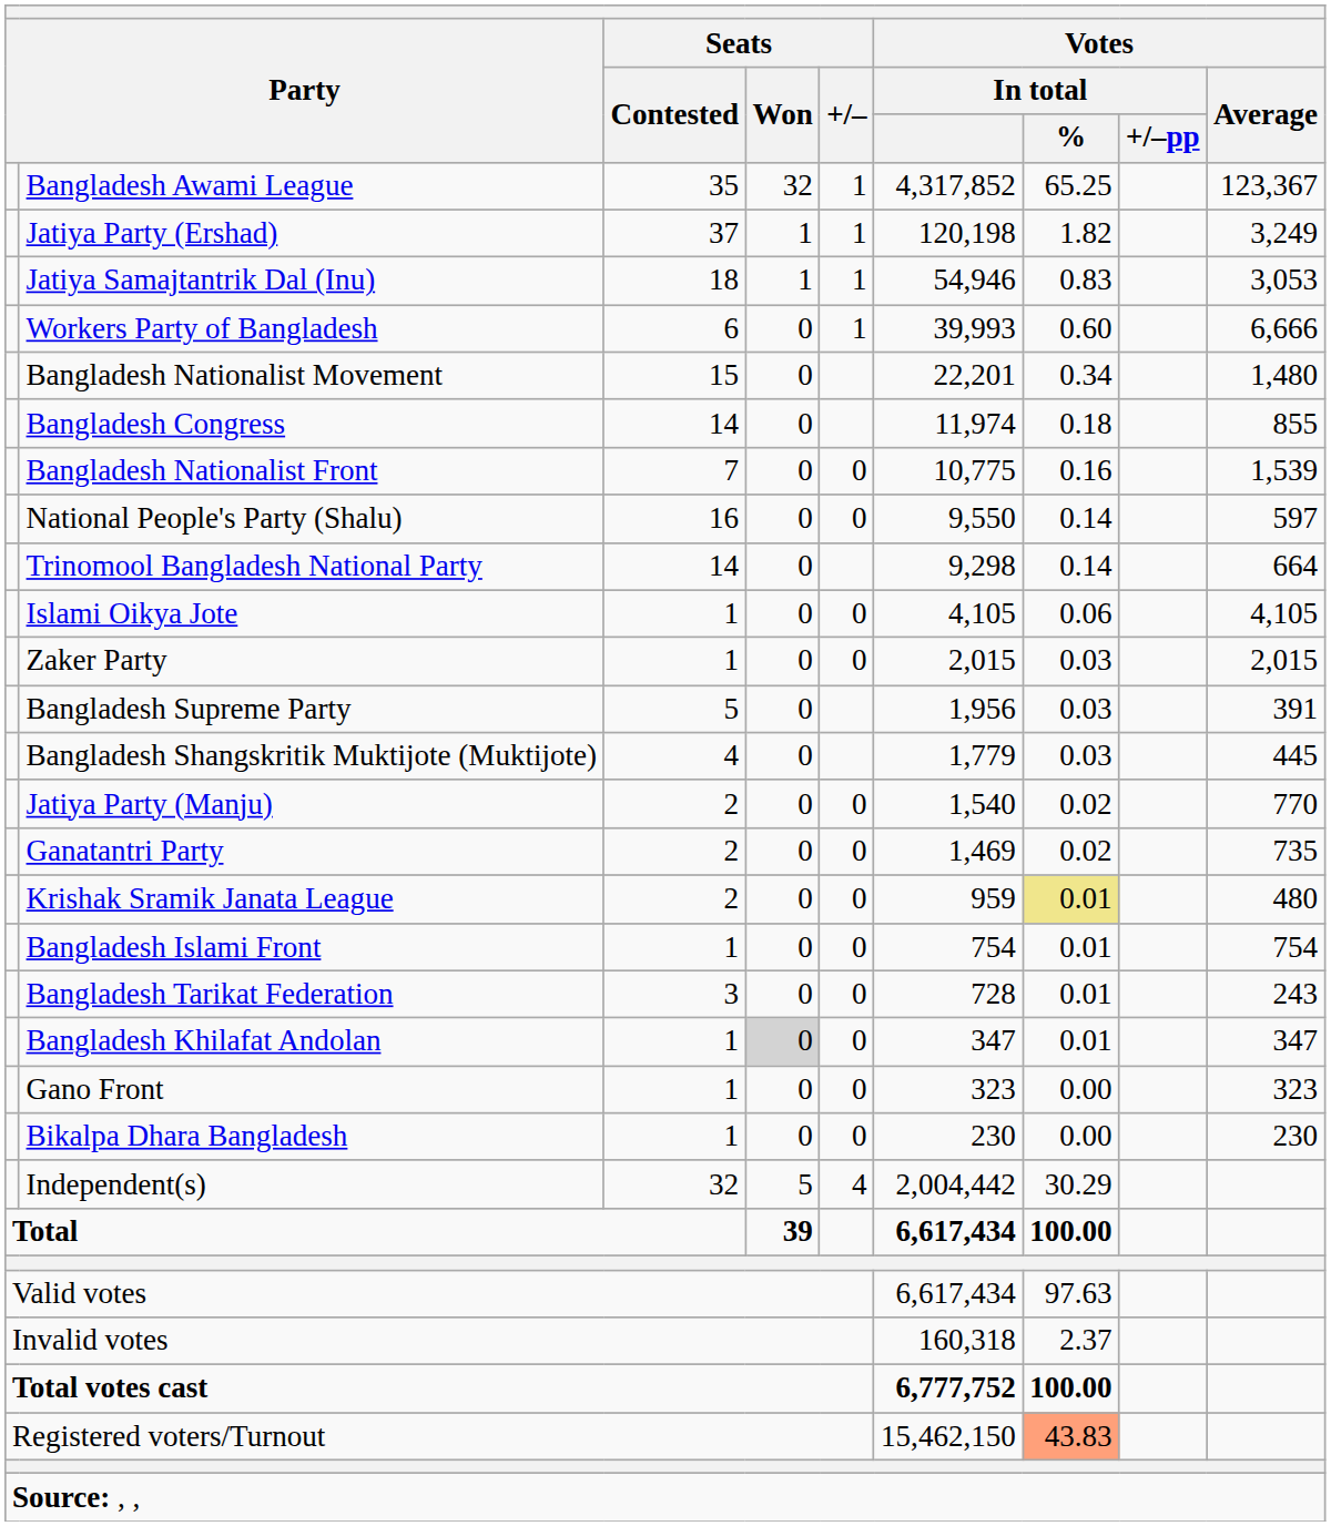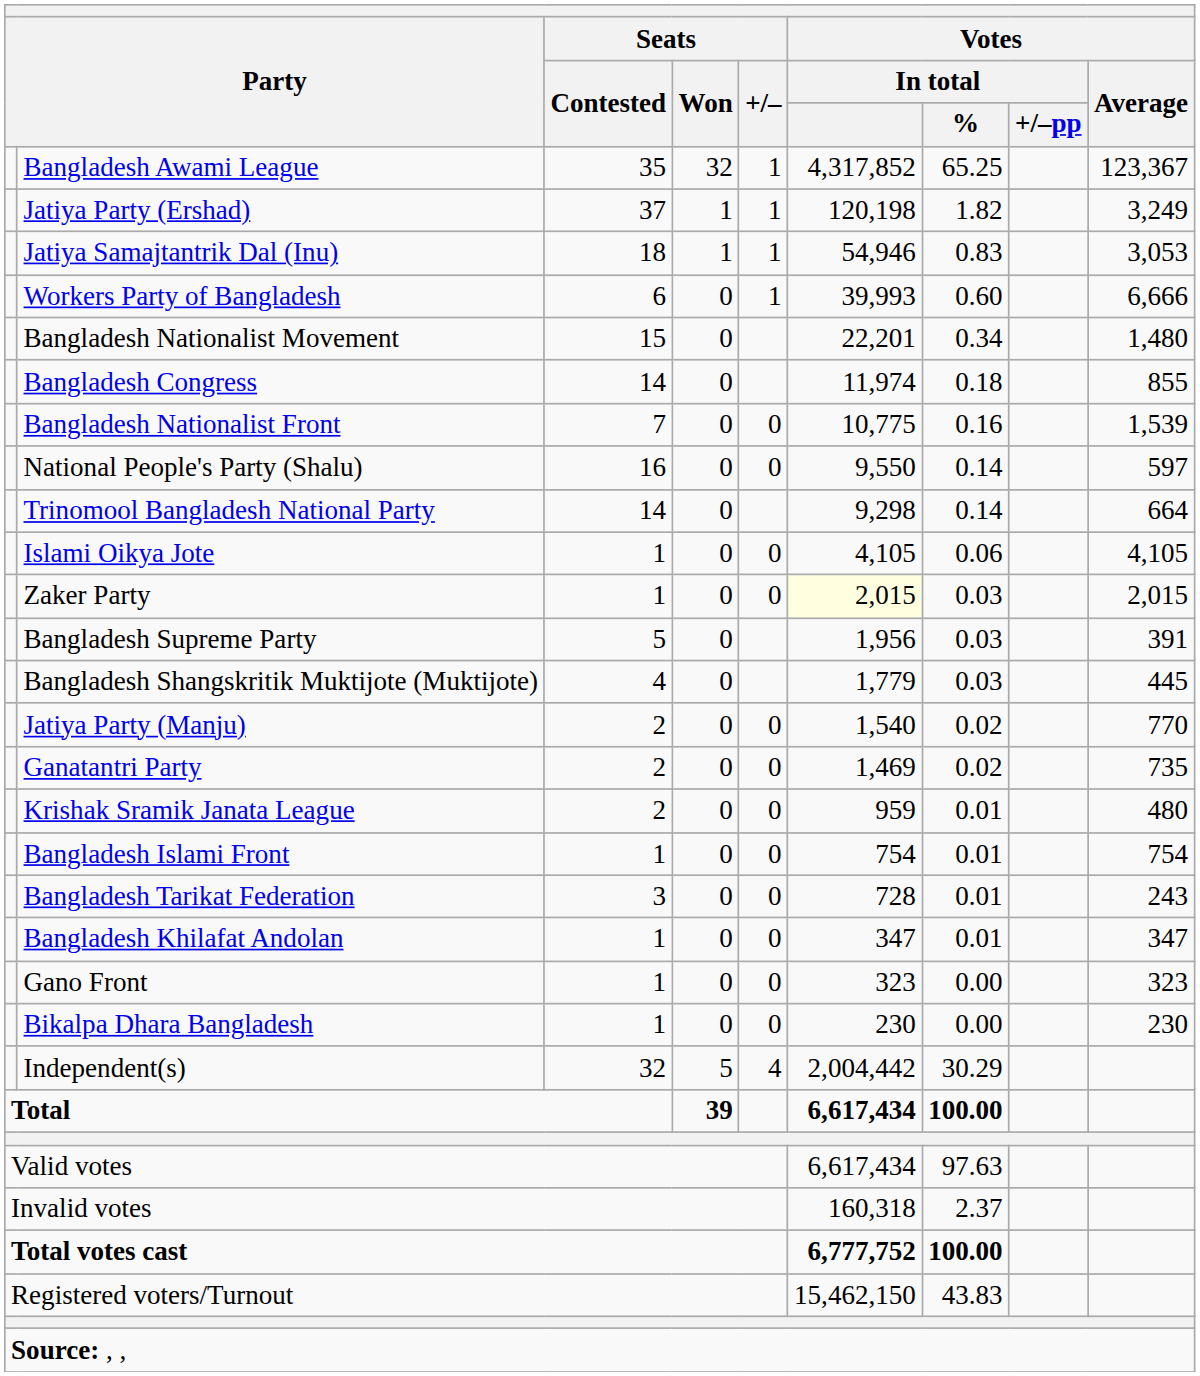Zaker Party | Votes / In total: no background -> lightyellow background
Krishak Sramik Janata League | Votes / In total / %: khaki background -> no background
Bangladesh Khilafat Andolan | Seats / Won: lightgrey background -> no background
Registered voters/Turnout | Votes / In total / %: lightsalmon background -> no background
